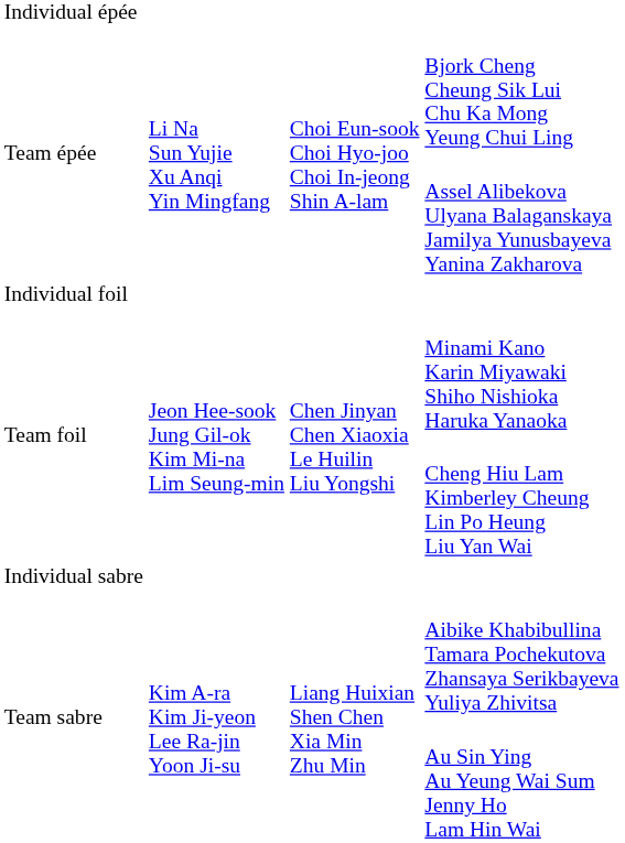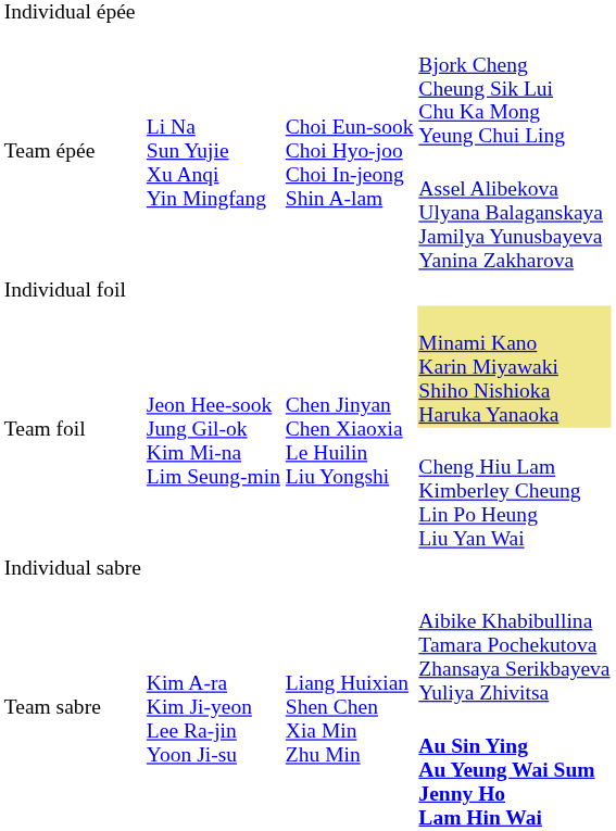Minami Kano Karin Miyawaki Shiho Nishioka Haruka Yanaoka | column 4: no background -> khaki background
Au Sin Ying Au Yeung Wai Sum Jenny Ho Lam Hin Wai | column 4: normal -> bold
